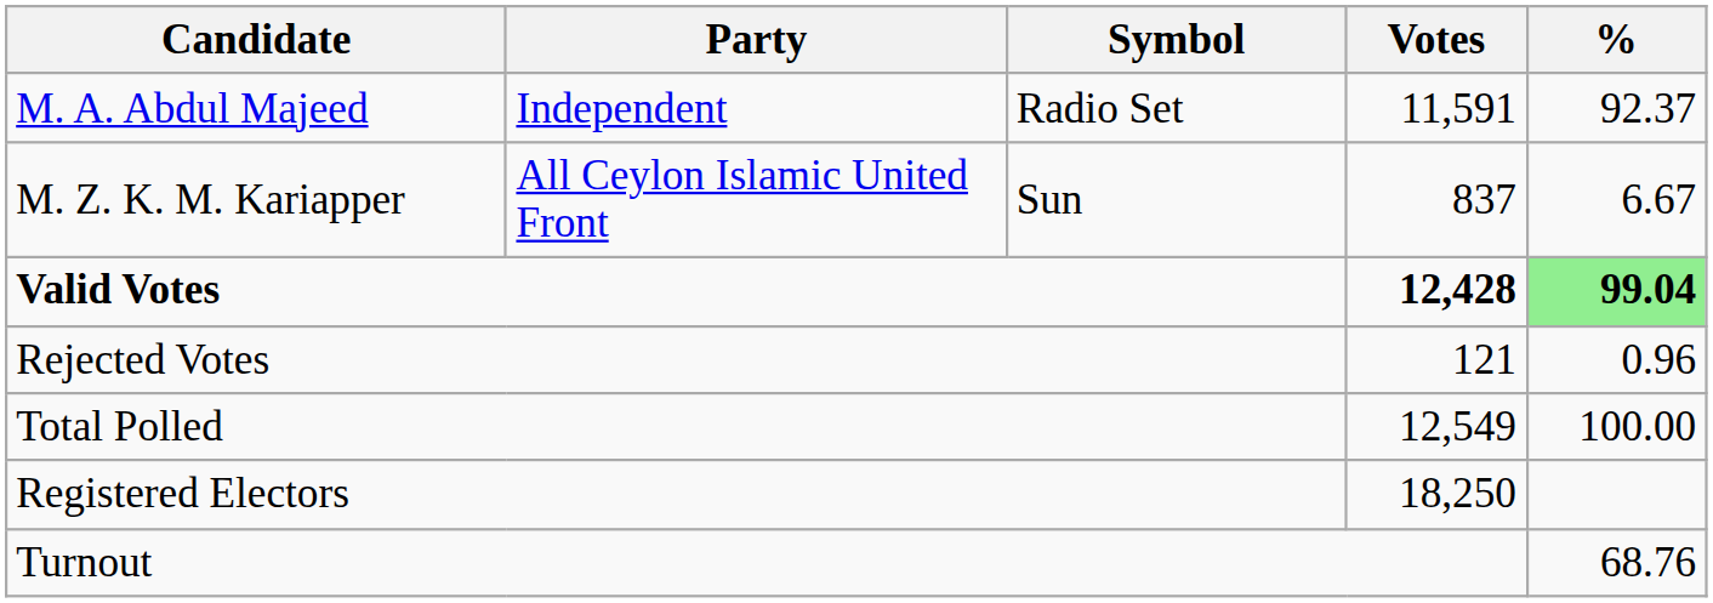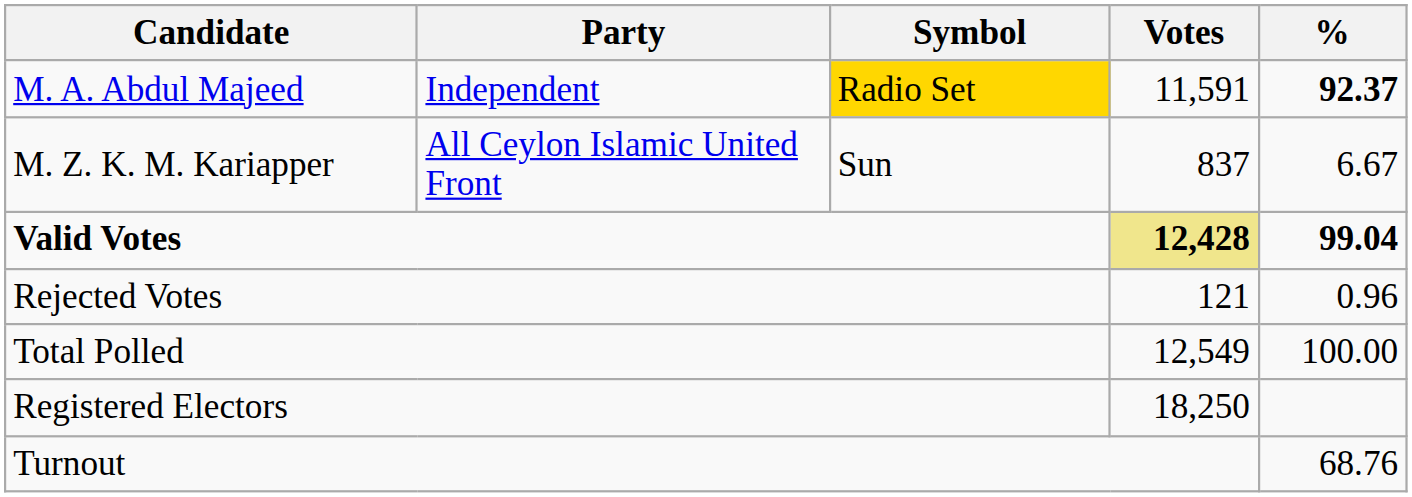M. A. Abdul Majeed | Symbol: no background -> gold background
M. A. Abdul Majeed | %: normal -> bold
Valid Votes | Votes: no background -> khaki background
Valid Votes | %: lightgreen background -> no background
